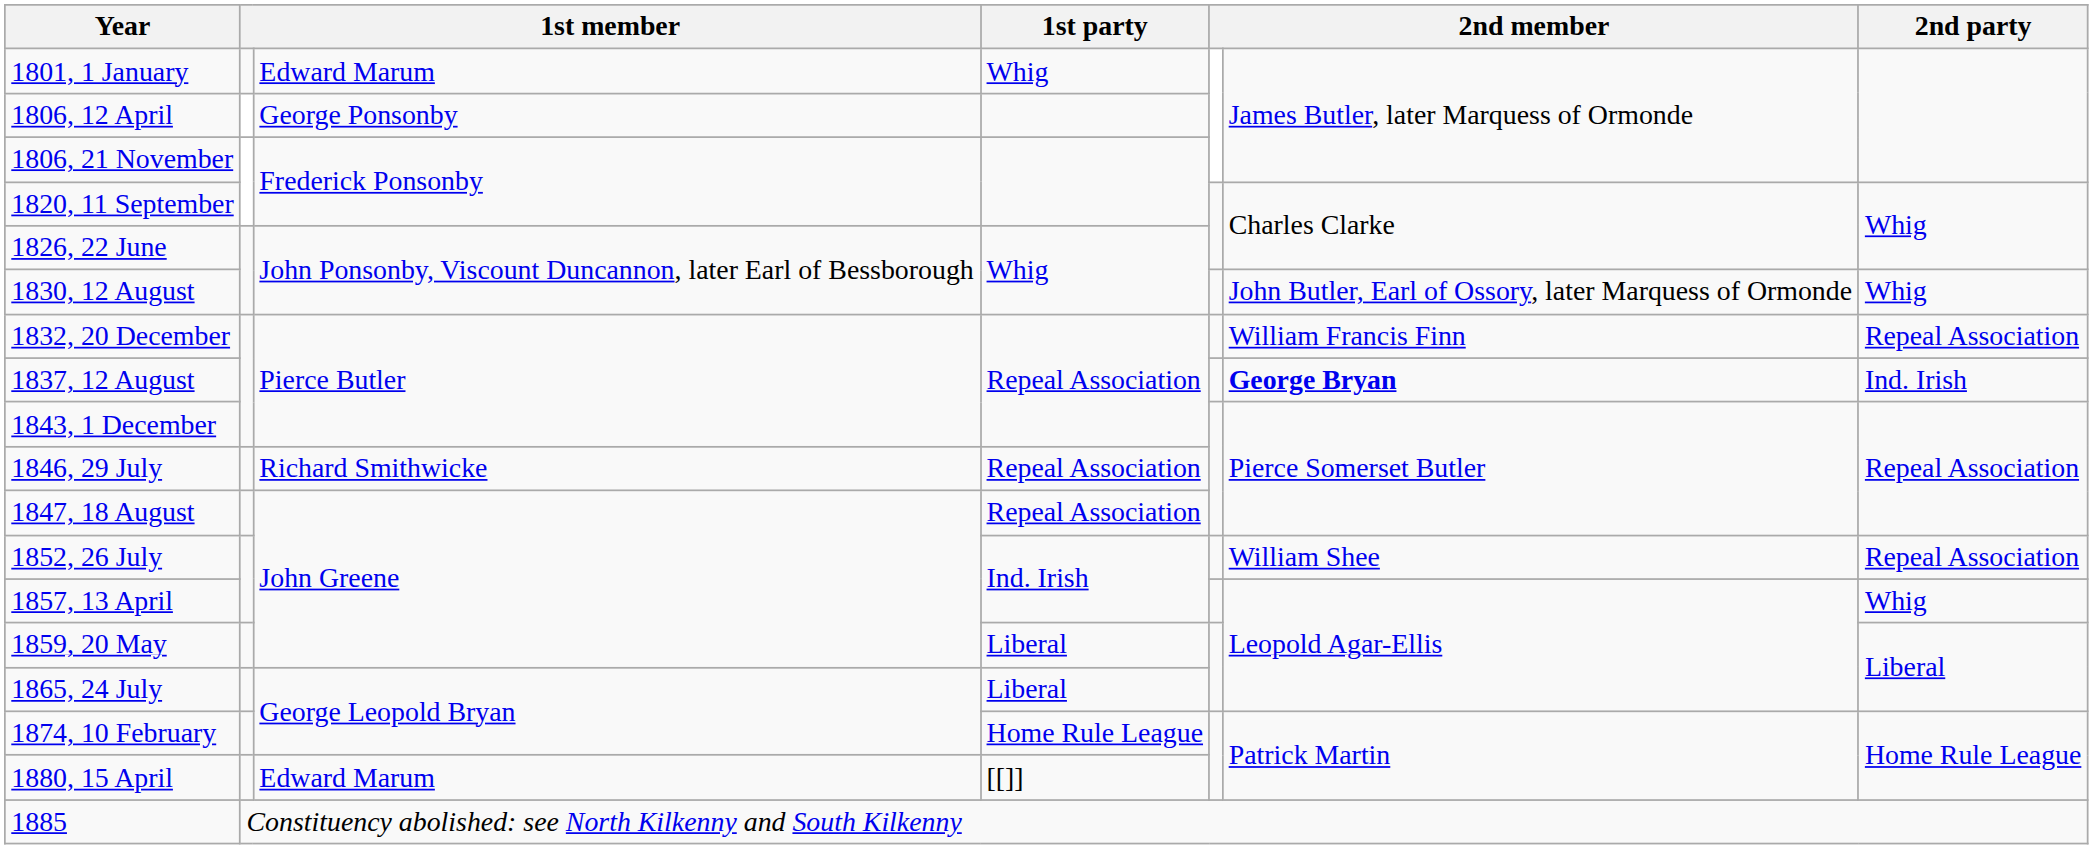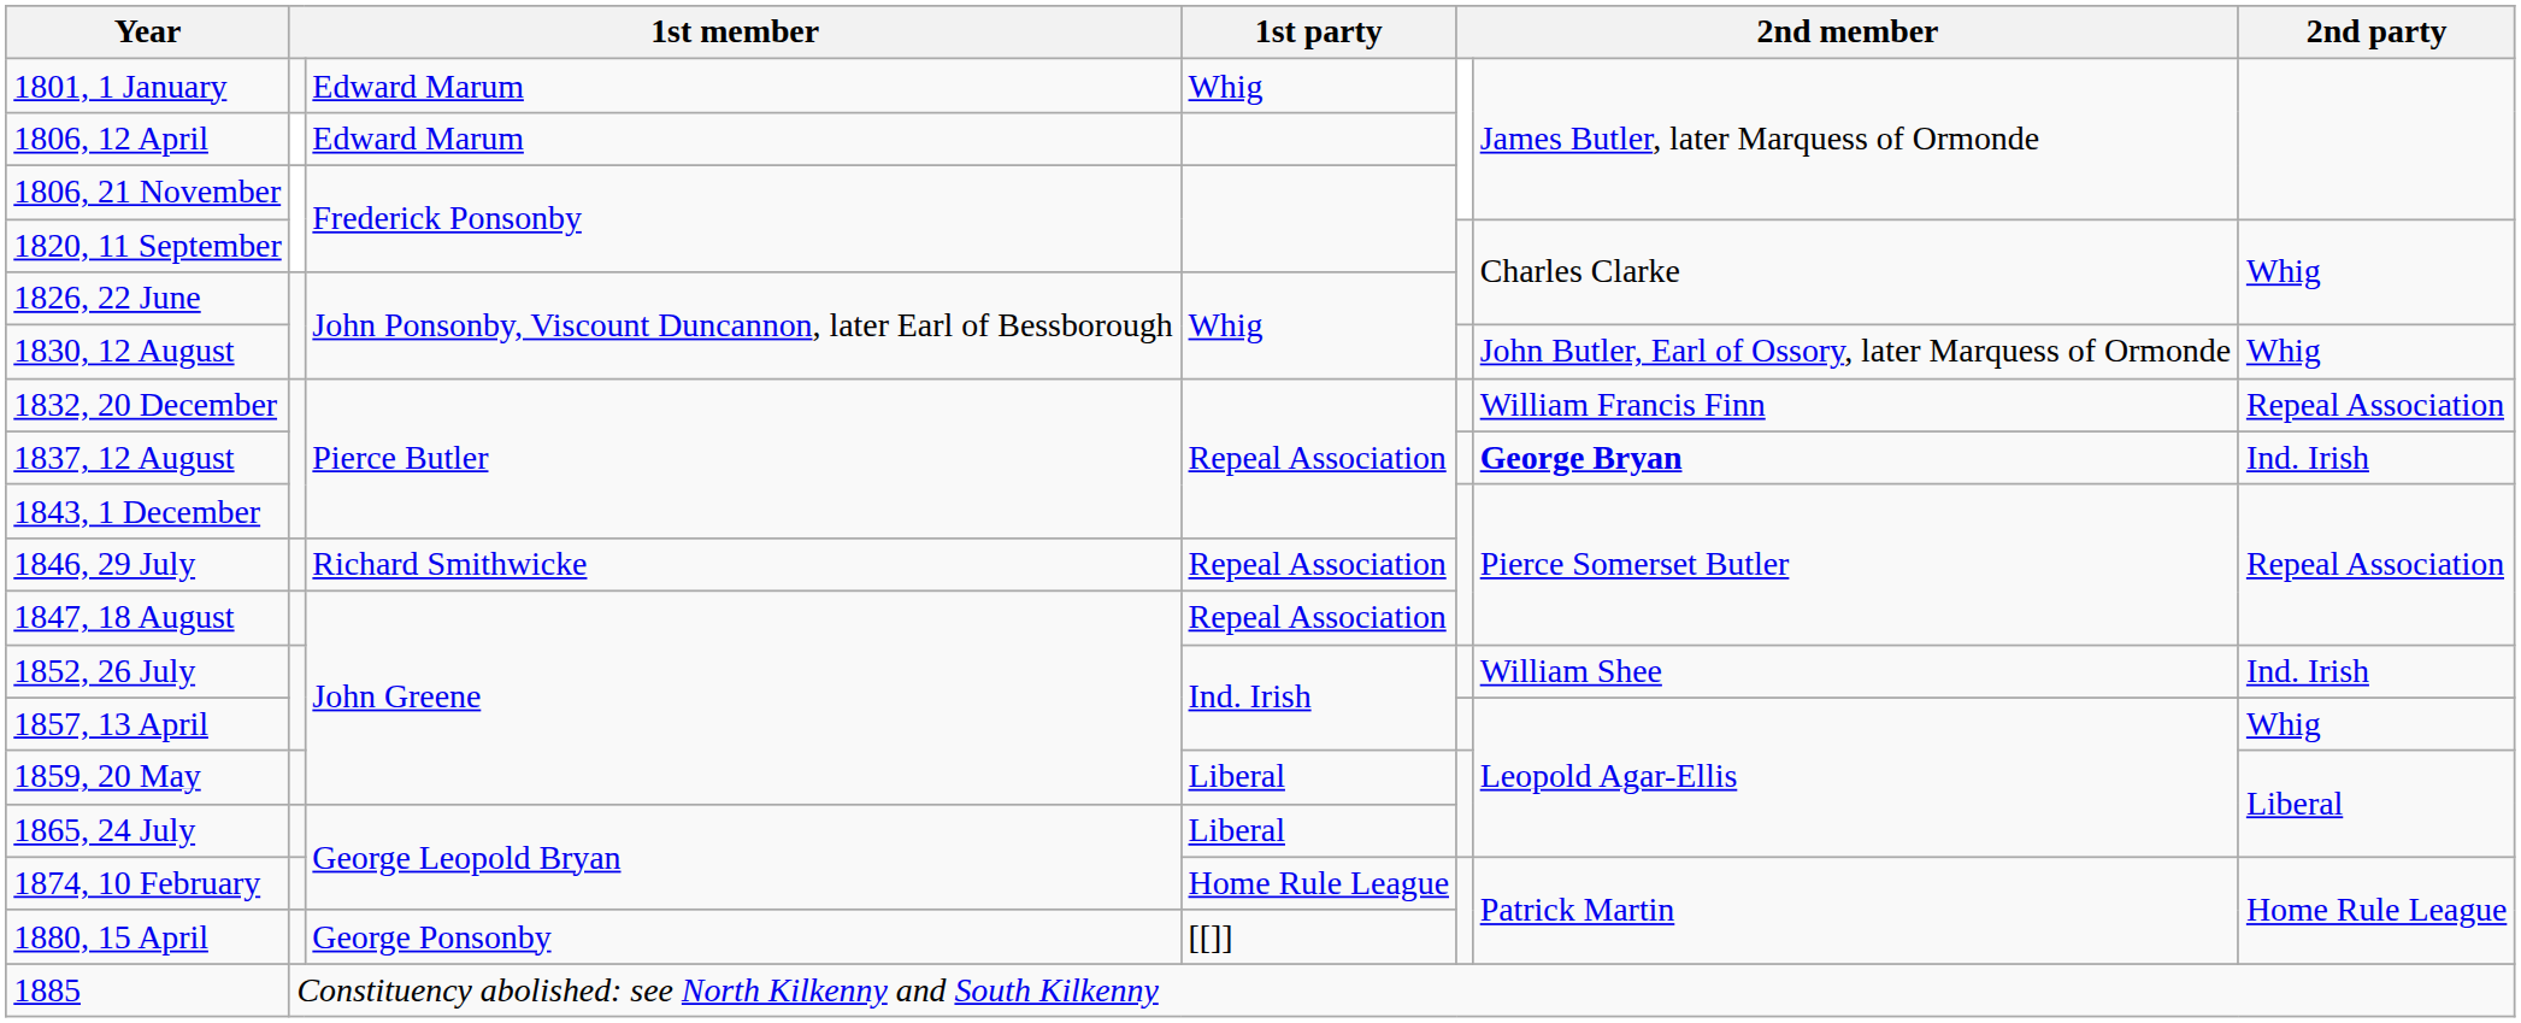1806, 12 April | column 3: George Ponsonby -> Edward Marum
1852, 26 July | 2nd party: Repeal Association -> Ind. Irish
1880, 15 April | column 3: Edward Marum -> George Ponsonby
